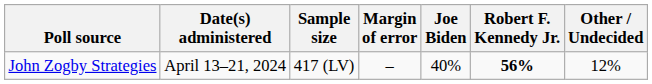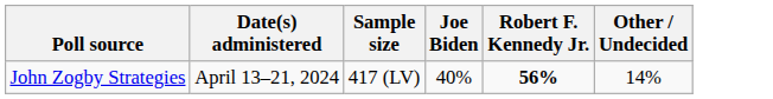- column: Margin of error | –
John Zogby Strategies | Other / Undecided: 12% -> 14%
